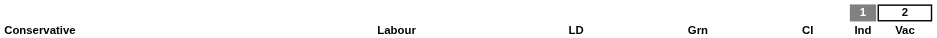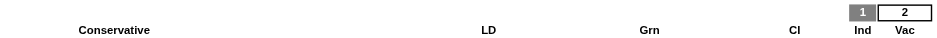- column: 12 | Labour
